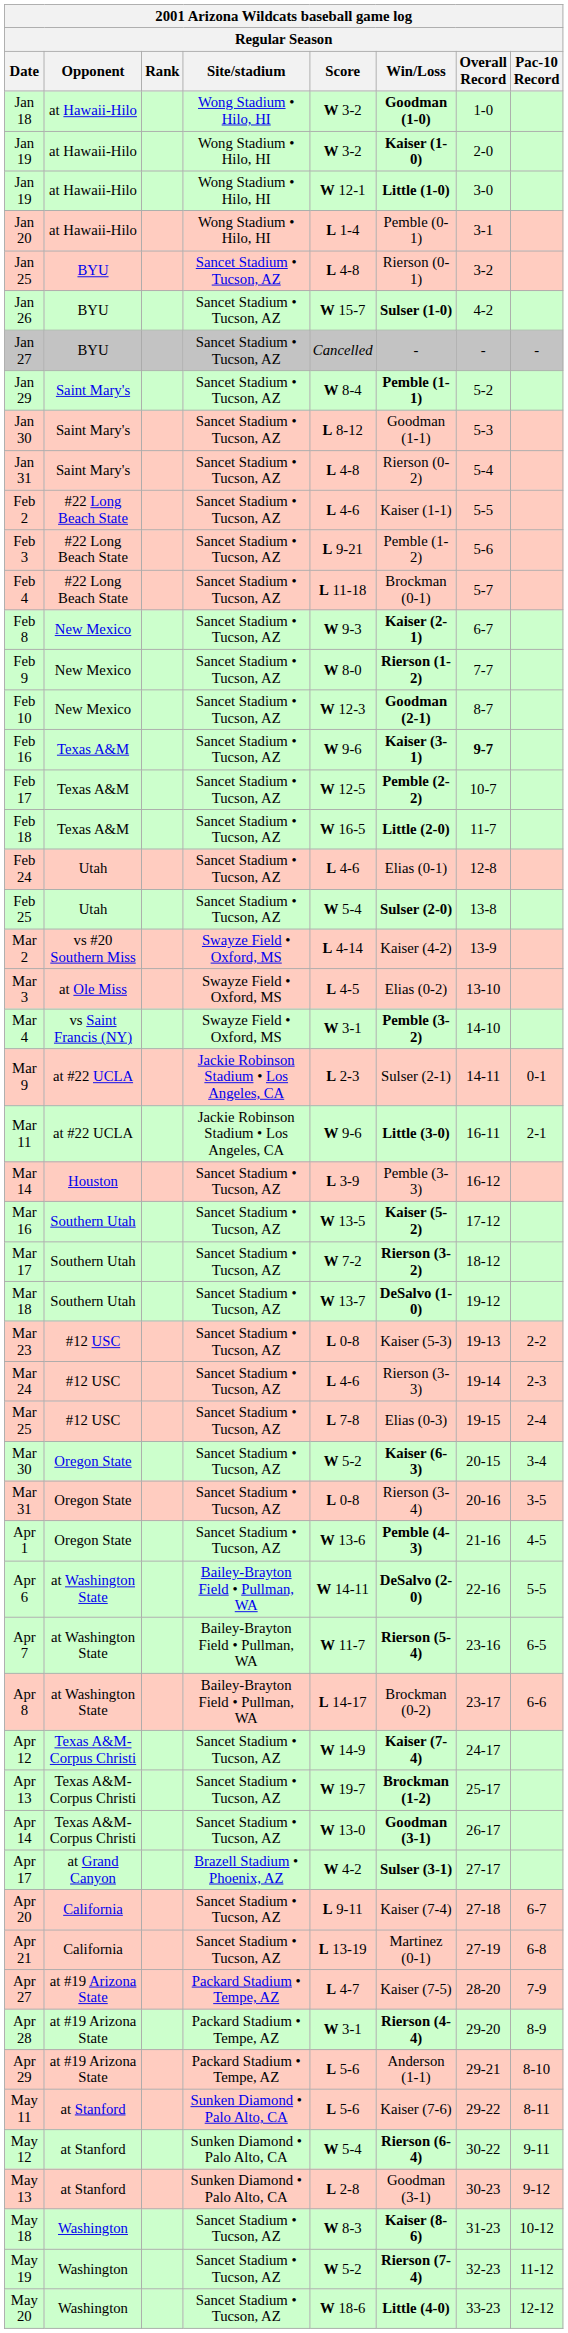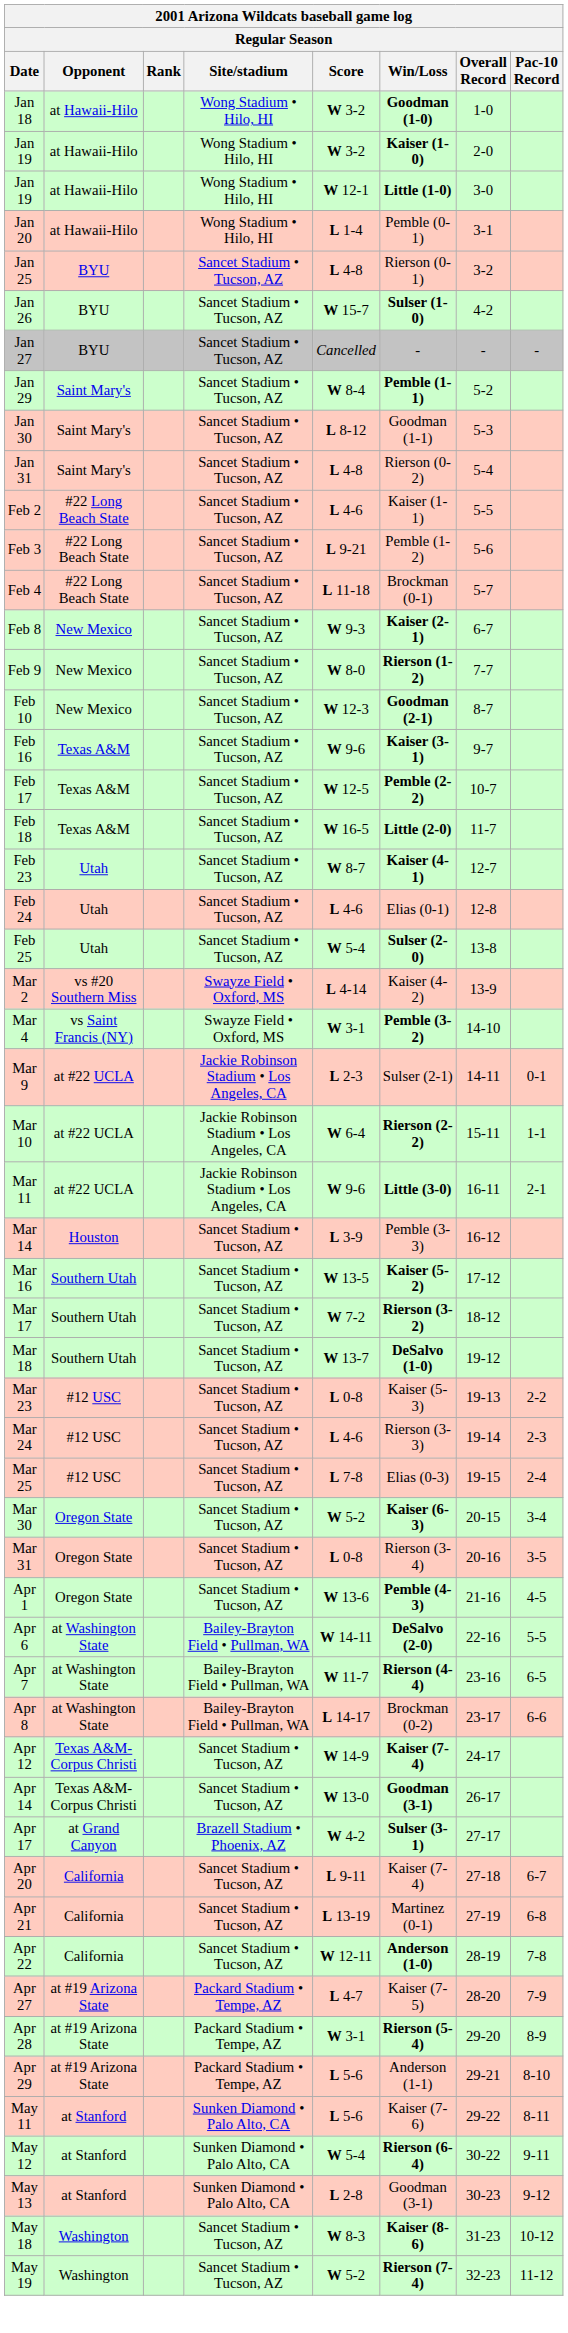Feb 16 | Overall Record: bold -> normal
+ row: Feb 23 | Utah | Sancet Stadium • Tucson, AZ | W 8-7 | Kaiser (4-1) | 12-7
- row: Mar 3 | at Ole Miss | Swayze Field • Oxford, MS | L 4-5 | Elias (0-2) | 13-10
+ row: Mar 10 | at #22 UCLA | Jackie Robinson Stadium • Los Angeles, CA | W 6-4 | Rierson (2-2) | 15-11 | 1-1
Apr 7 | Win/Loss: Rierson (5-4) -> Rierson (4-4)
- row: Apr 13 | Texas A&M-Corpus Christi | Sancet Stadium • Tucson, AZ | W 19-7 | Brockman (1-2) | 25-17
+ row: Apr 22 | California | Sancet Stadium • Tucson, AZ | W 12-11 | Anderson (1-0) | 28-19 | 7-8
Apr 28 | Win/Loss: Rierson (4-4) -> Rierson (5-4)
- row: May 20 | Washington | Sancet Stadium • Tucson, AZ | W 18-6 | Little (4-0) | 33-23 | 12-12
